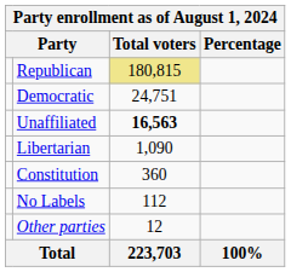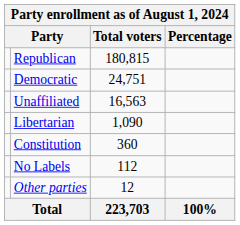Republican | Total voters: khaki background -> no background
Unaffiliated | Total voters: bold -> normal
